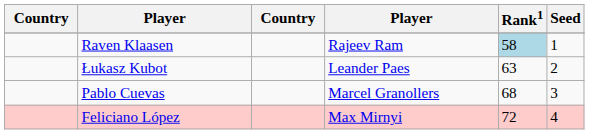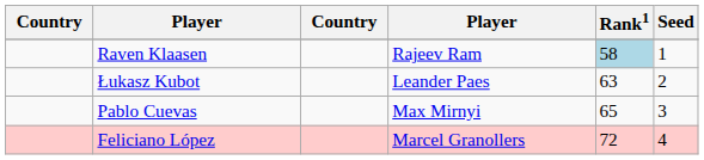Pablo Cuevas | column 4: Marcel Granollers -> Max Mirnyi
Pablo Cuevas | Rank1: 68 -> 65
Feliciano López | column 4: Max Mirnyi -> Marcel Granollers
